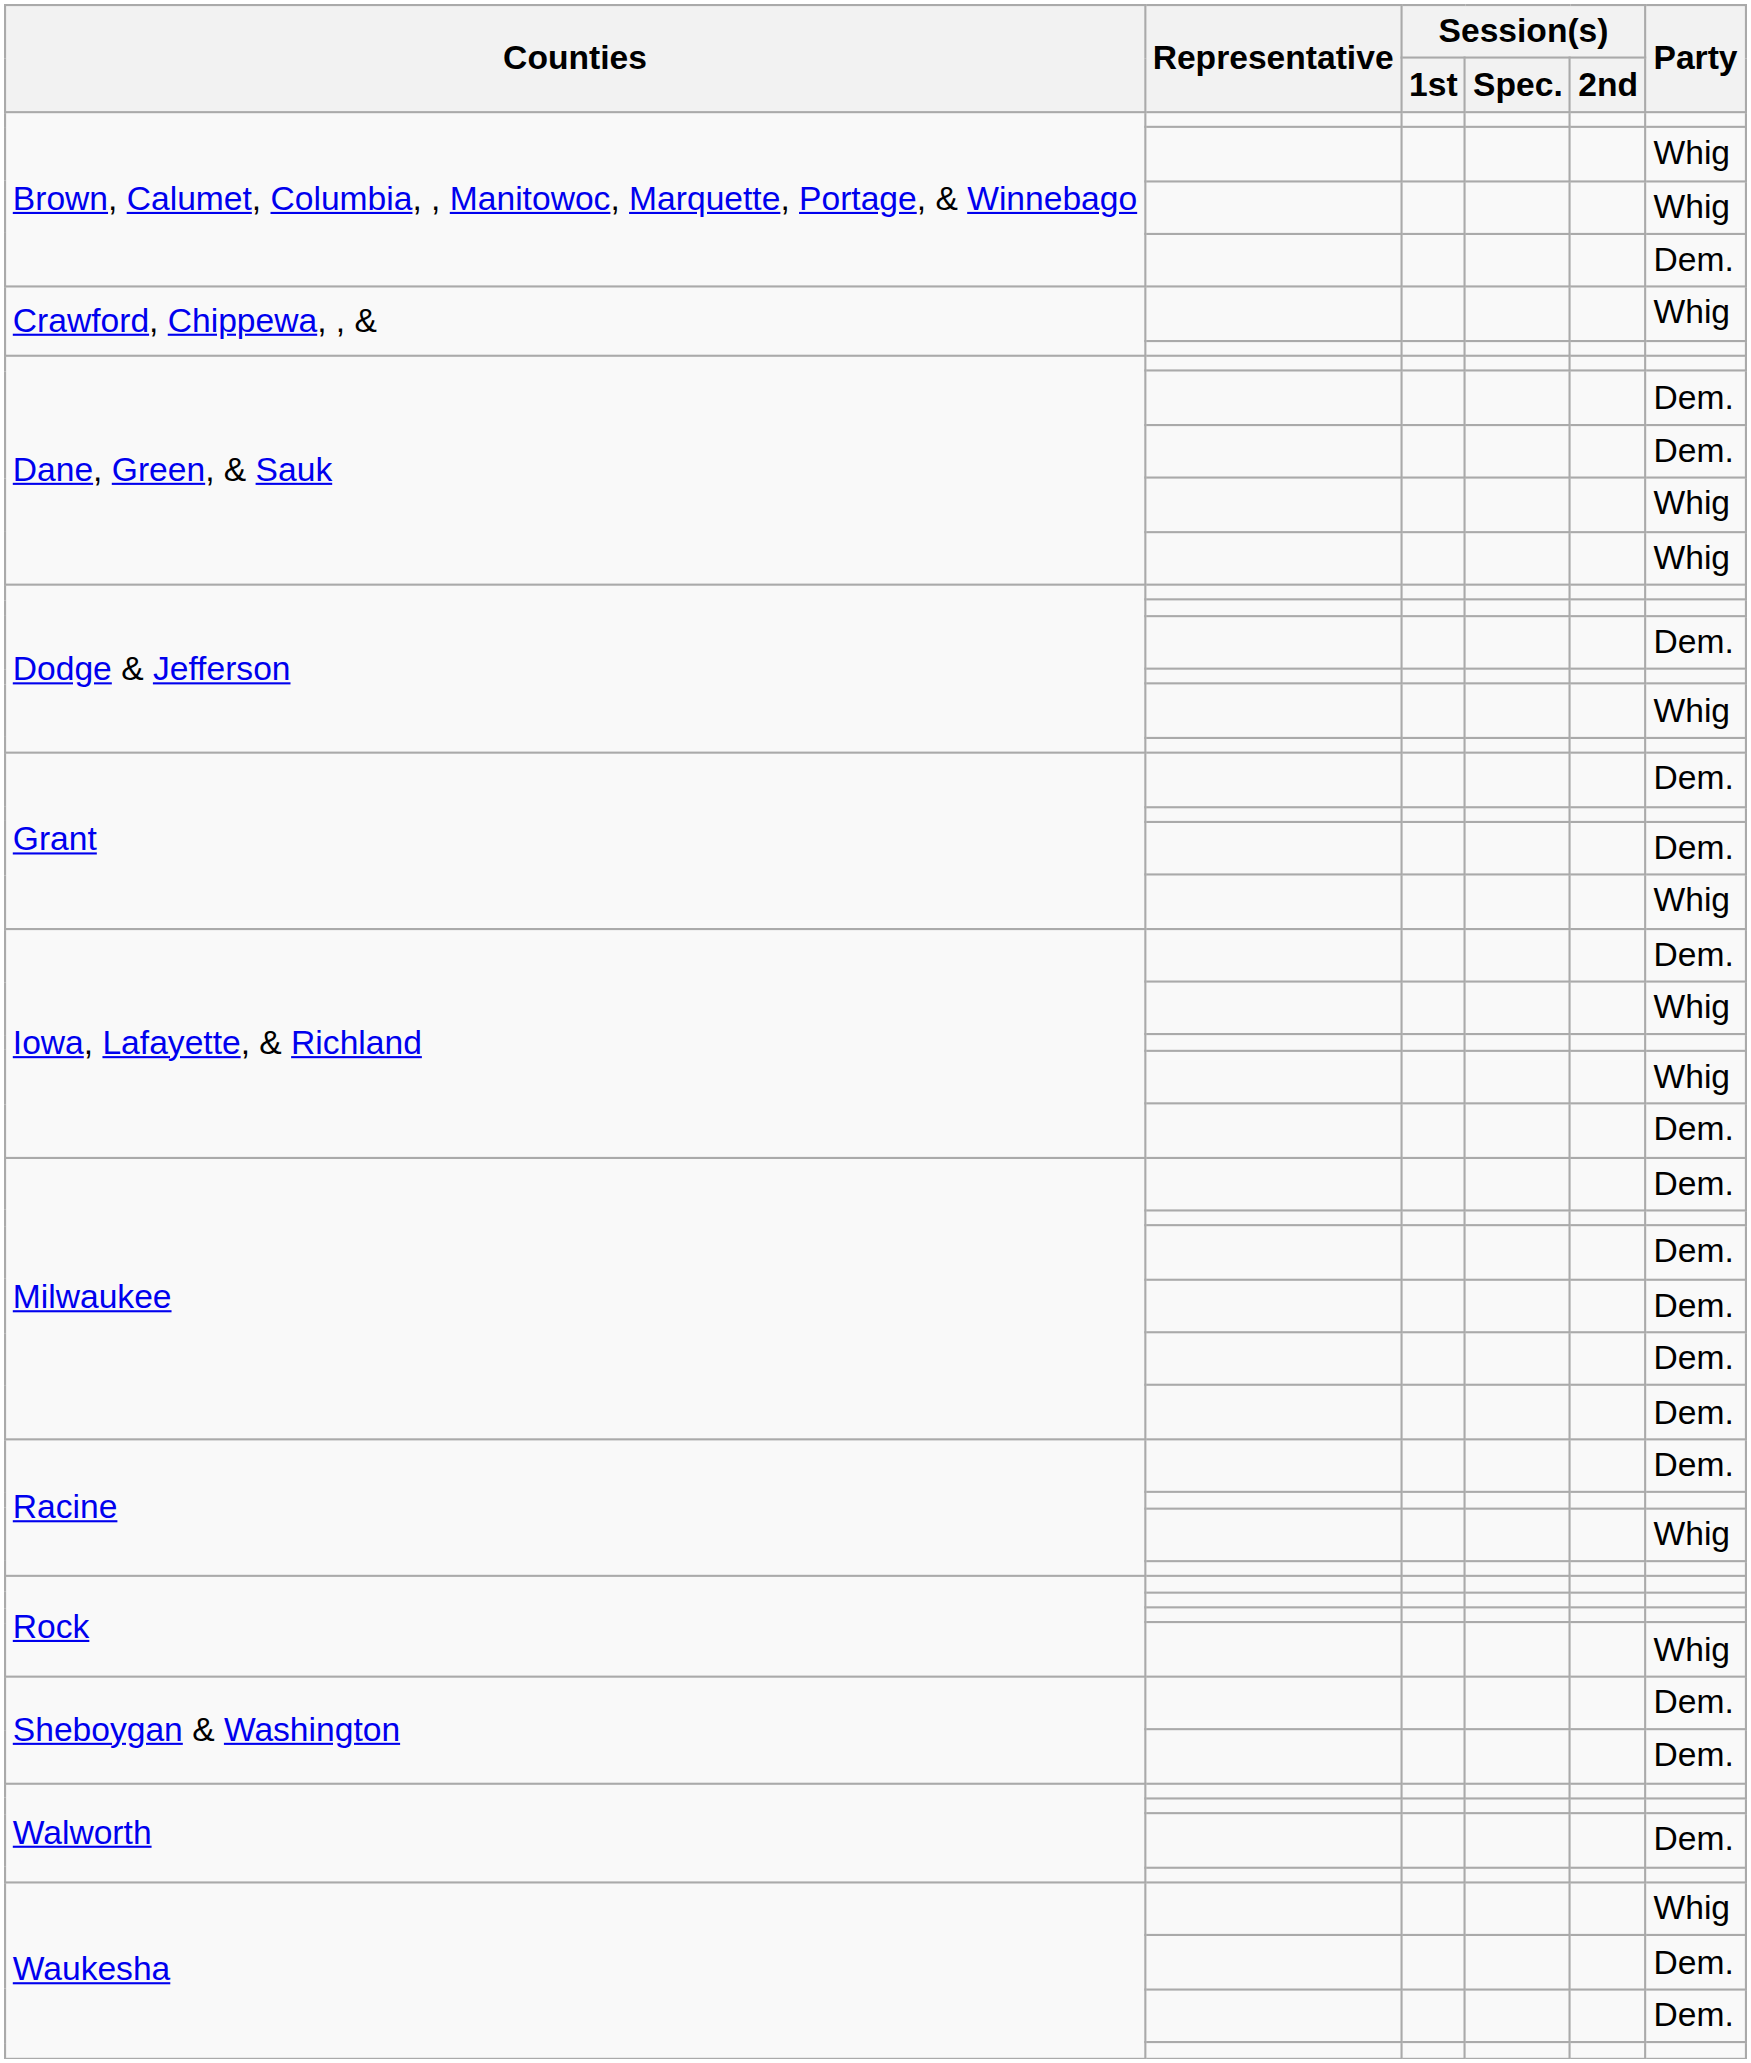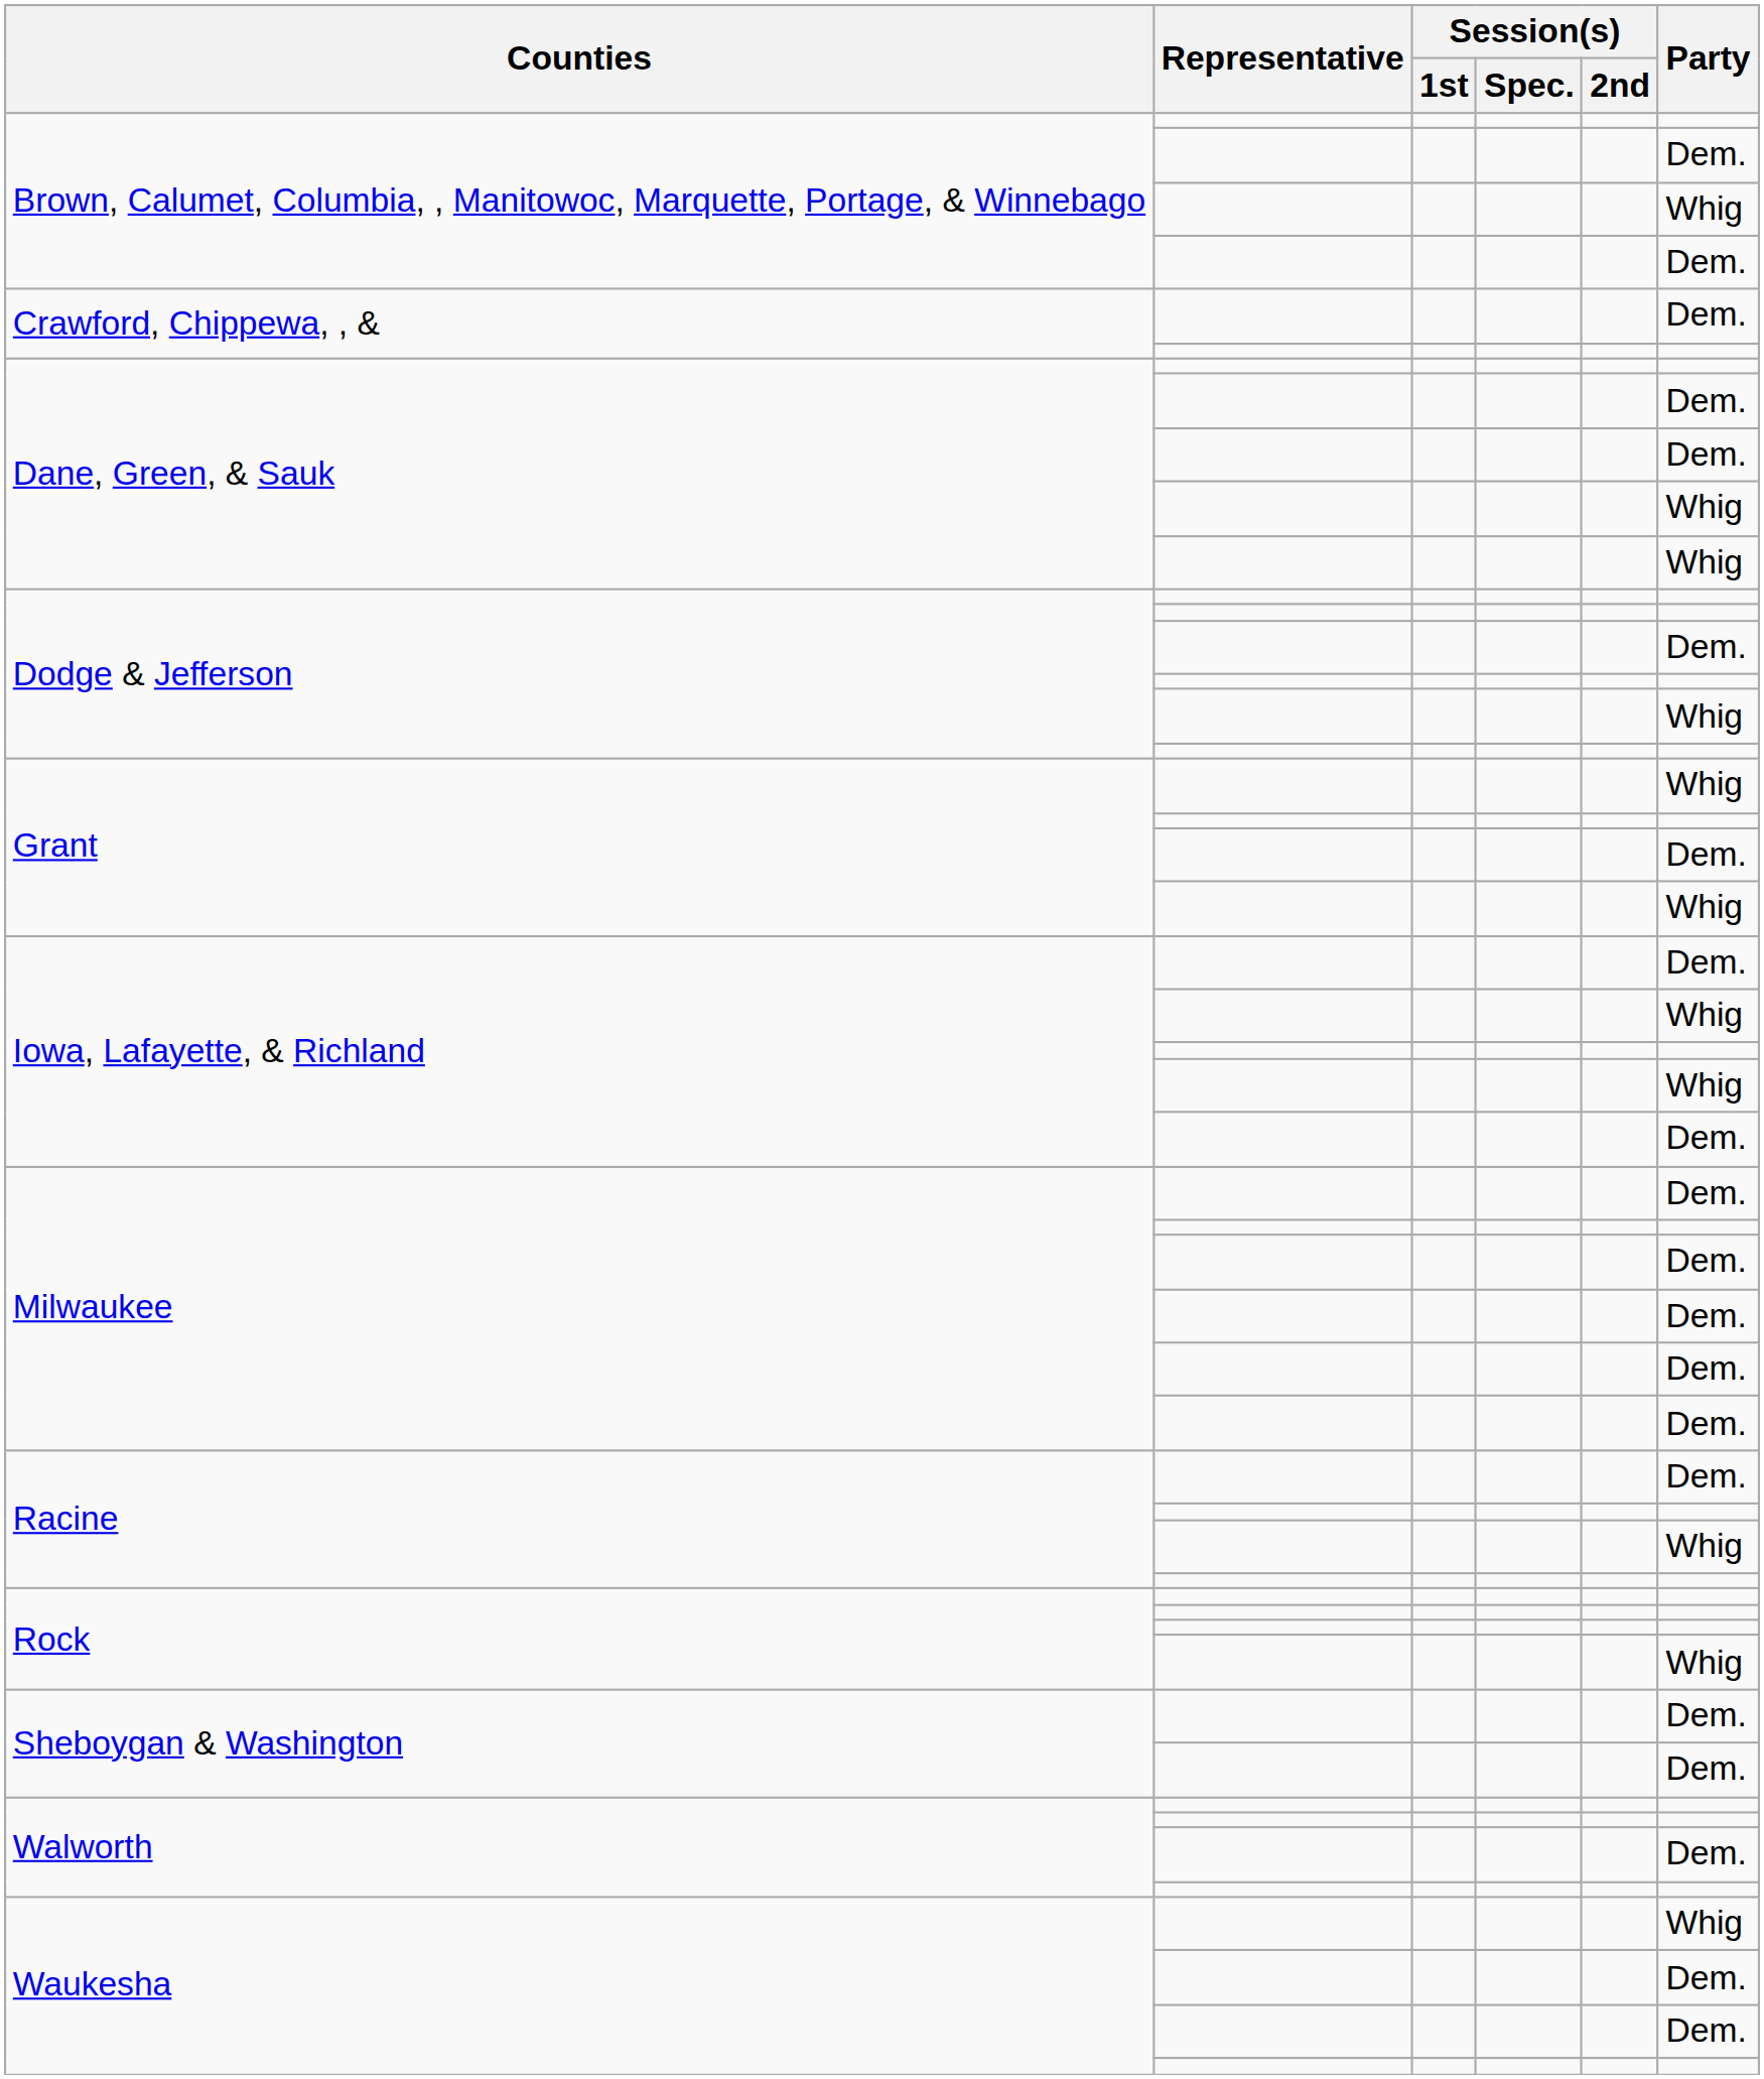row 4 | Party: Whig -> Dem.
row 7 | Party: Whig -> Dem.
row 20 | Party: Dem. -> Whig
